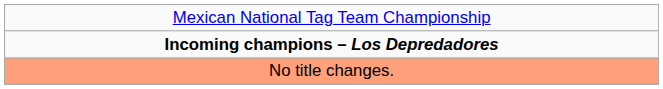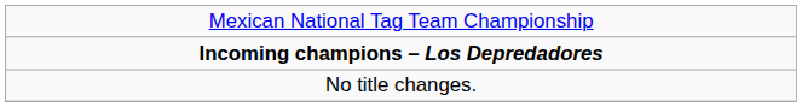No title changes. | column 1: lightsalmon background -> no background
